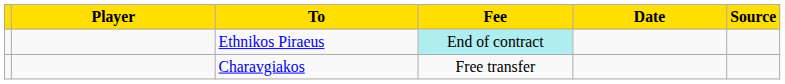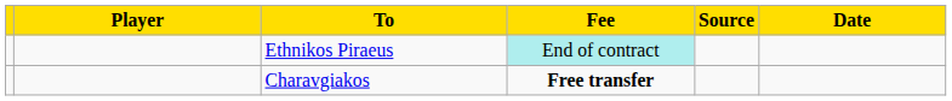columns swapped: Date <-> Source
Charavgiakos | Fee: normal -> bold
